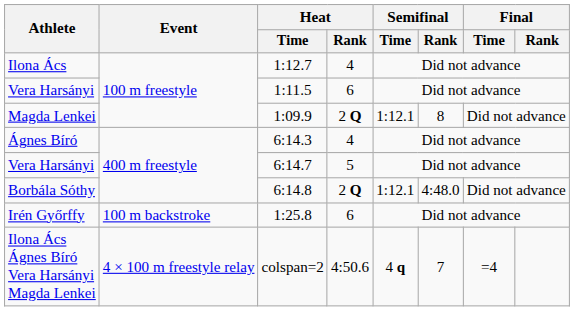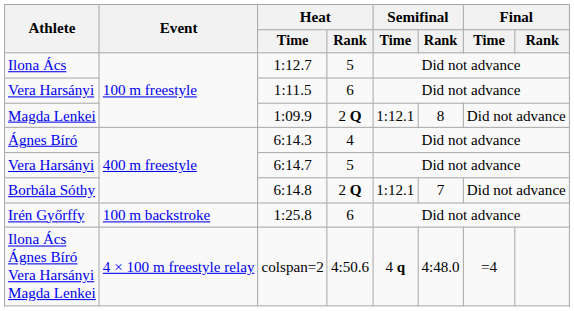1:12.7 | Heat / Rank: 4 -> 5
6:14.8 | Semifinal / Rank: 4:48.0 -> 7
colspan=2 | Semifinal / Rank: 7 -> 4:48.0
